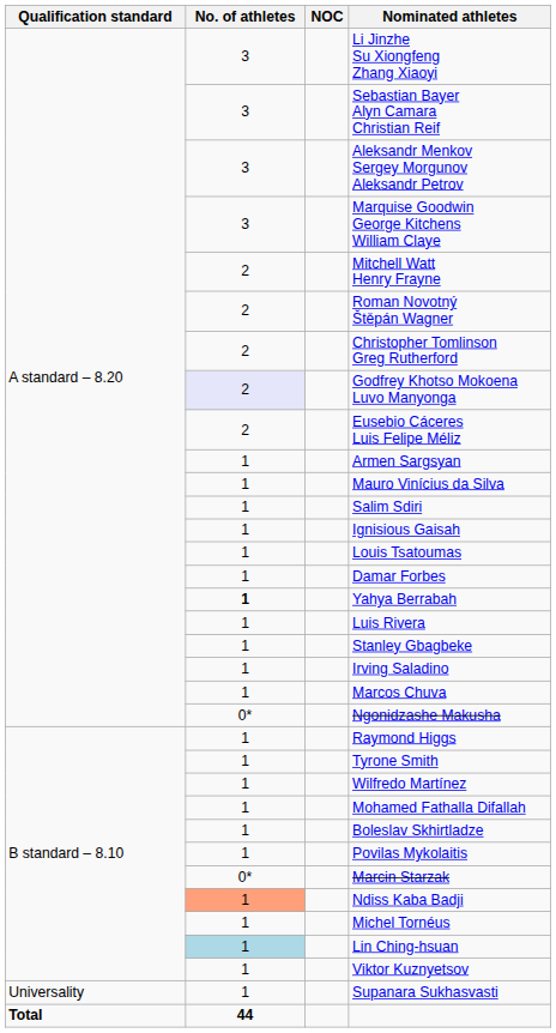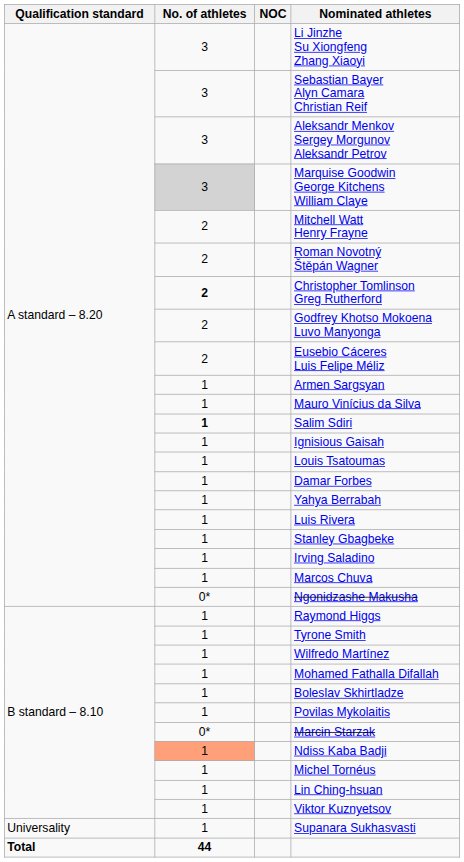Marquise Goodwin George Kitchens William Claye | No. of athletes: no background -> lightgrey background
Christopher Tomlinson Greg Rutherford | No. of athletes: normal -> bold
Godfrey Khotso Mokoena Luvo Manyonga | No. of athletes: lavender background -> no background
Salim Sdiri | No. of athletes: normal -> bold
Yahya Berrabah | No. of athletes: bold -> normal
Lin Ching-hsuan | No. of athletes: lightblue background -> no background
